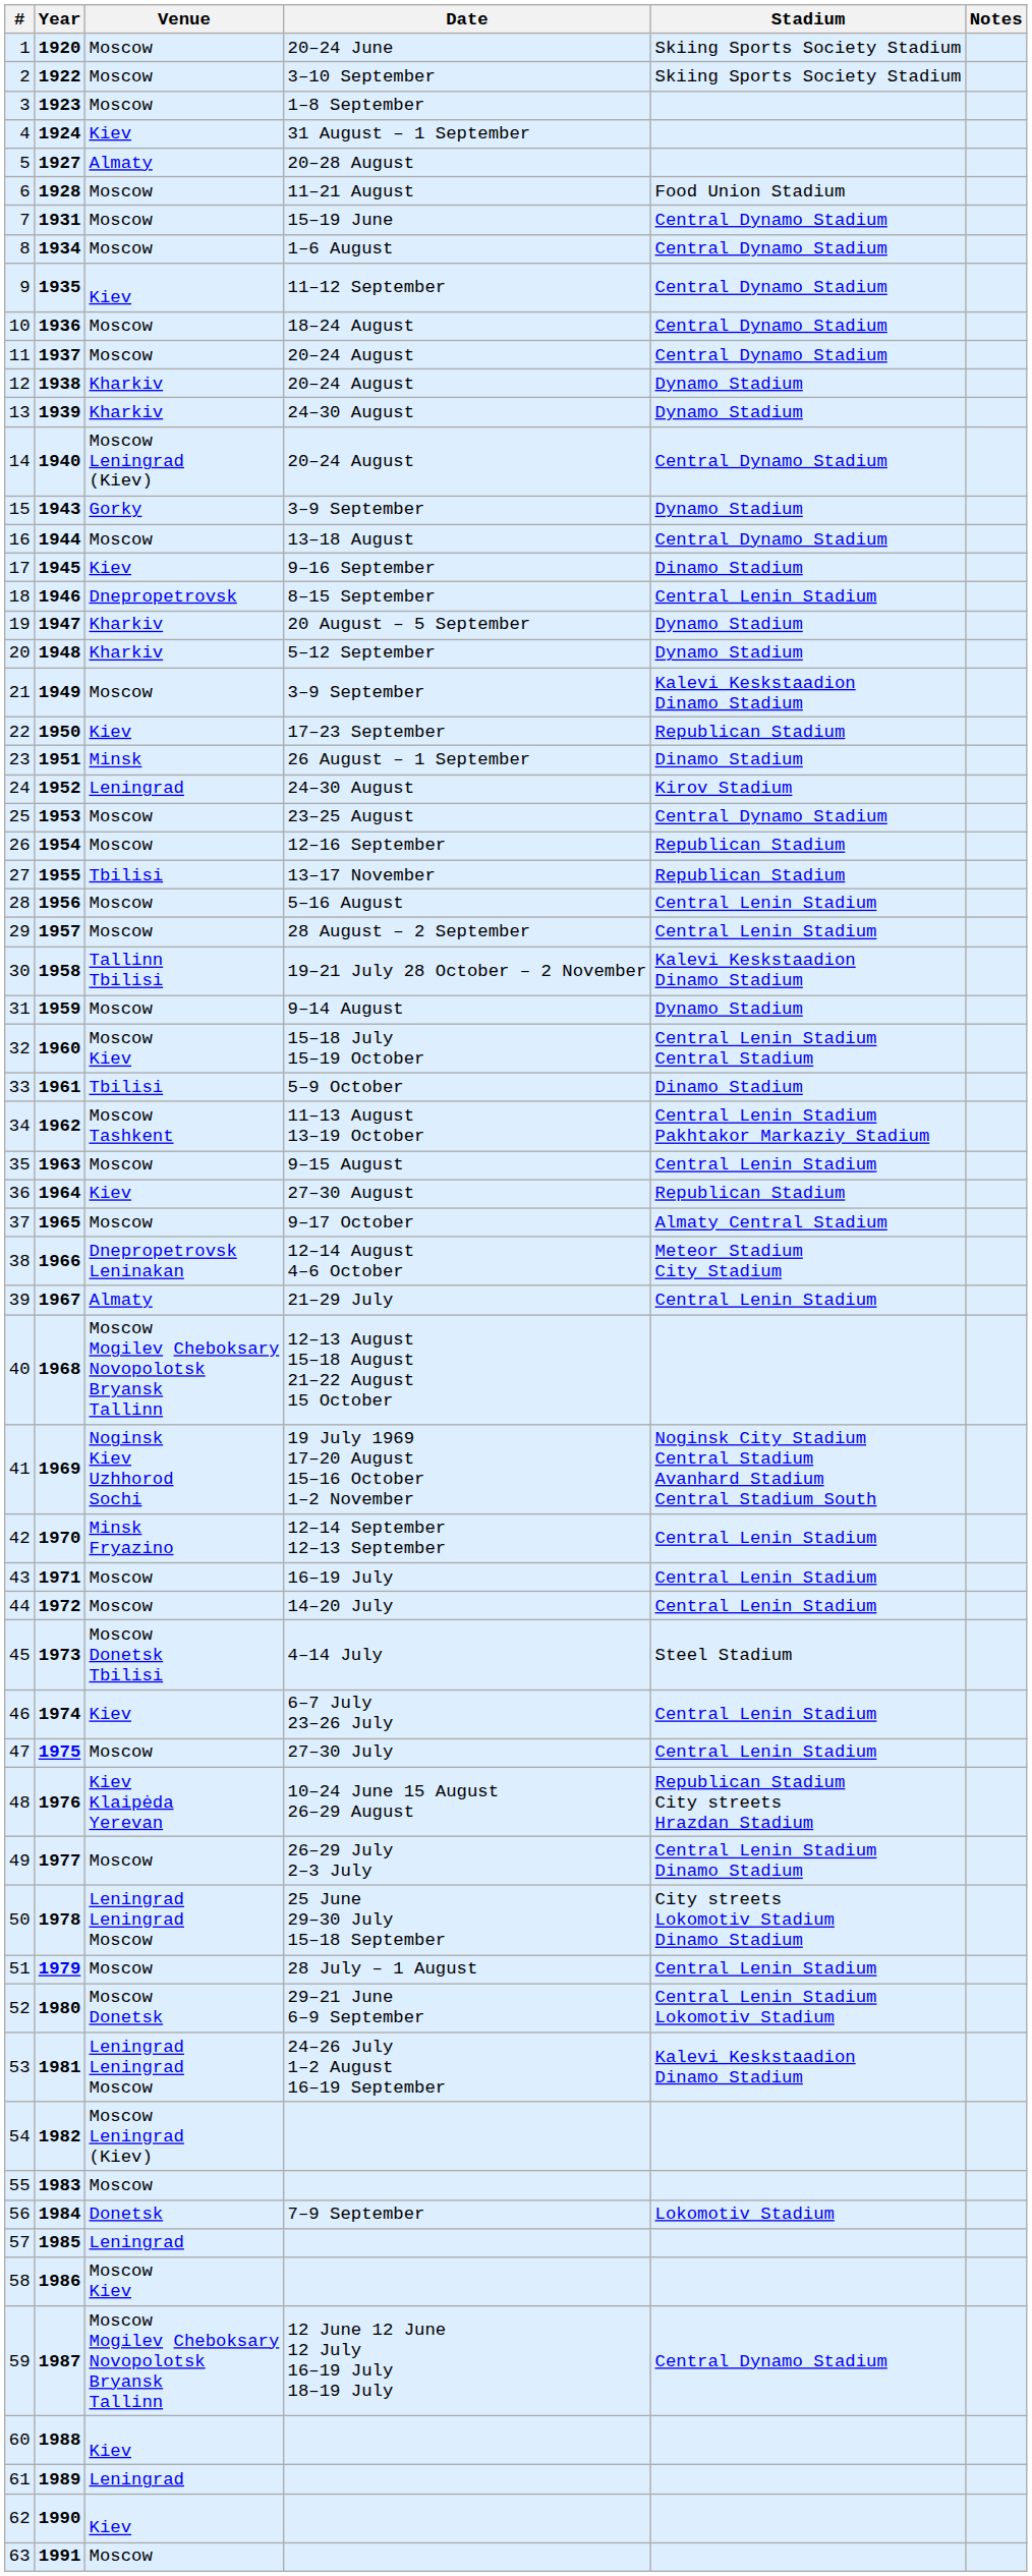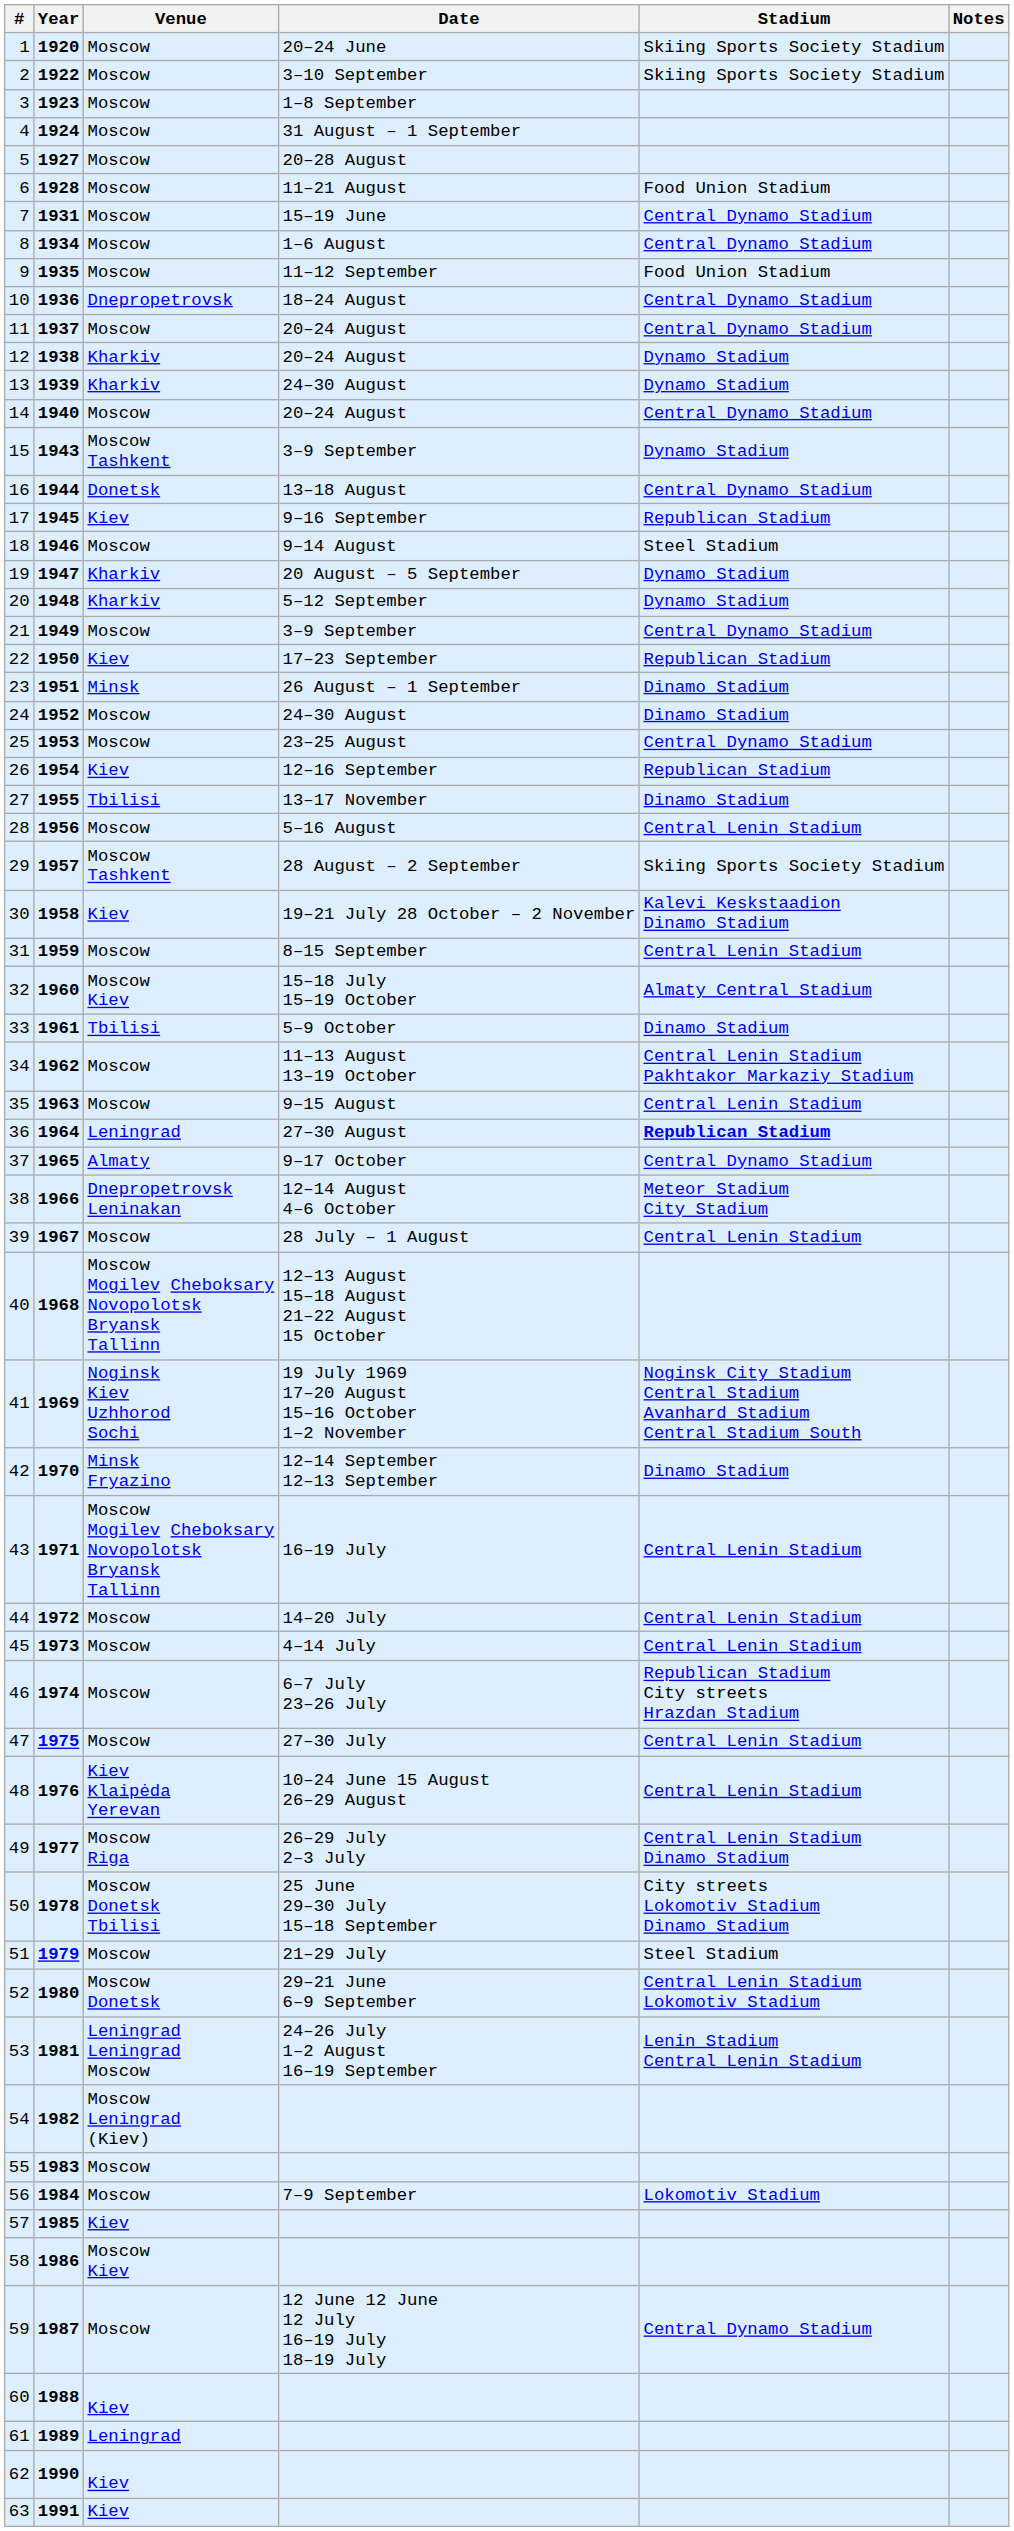4 | Venue: Kiev -> Moscow
5 | Venue: Almaty -> Moscow
9 | Venue: Kiev -> Moscow
9 | Stadium: Central Dynamo Stadium -> Food Union Stadium
10 | Venue: Moscow -> Dnepropetrovsk
14 | Venue: Moscow Leningrad (Kiev) -> Moscow
15 | Venue: Gorky -> Moscow Tashkent
16 | Venue: Moscow -> Donetsk
17 | Stadium: Dinamo Stadium -> Republican Stadium
18 | Venue: Dnepropetrovsk -> Moscow
18 | Date: 8–15 September -> 9–14 August
18 | Stadium: Central Lenin Stadium -> Steel Stadium
21 | Stadium: Kalevi Keskstaadion Dinamo Stadium -> Central Dynamo Stadium
24 | Venue: Leningrad -> Moscow
24 | Stadium: Kirov Stadium -> Dinamo Stadium
26 | Venue: Moscow -> Kiev
27 | Stadium: Republican Stadium -> Dinamo Stadium
29 | Venue: Moscow -> Moscow Tashkent
29 | Stadium: Central Lenin Stadium -> Skiing Sports Society Stadium
30 | Venue: Tallinn Tbilisi -> Kiev
31 | Date: 9–14 August -> 8–15 September
31 | Stadium: Dynamo Stadium -> Central Lenin Stadium
32 | Stadium: Central Lenin Stadium Central Stadium -> Almaty Central Stadium
34 | Venue: Moscow Tashkent -> Moscow
36 | Venue: Kiev -> Leningrad
36 | Stadium: normal -> bold
37 | Venue: Moscow -> Almaty
37 | Stadium: Almaty Central Stadium -> Central Dynamo Stadium
39 | Venue: Almaty -> Moscow
39 | Date: 21–29 July -> 28 July – 1 August
42 | Stadium: Central Lenin Stadium -> Dinamo Stadium
43 | Venue: Moscow -> Moscow Mogilev Cheboksary Novopolotsk Bryansk Tallinn
45 | Venue: Moscow Donetsk Tbilisi -> Moscow
45 | Stadium: Steel Stadium -> Central Lenin Stadium
46 | Venue: Kiev -> Moscow
46 | Stadium: Central Lenin Stadium -> Republican Stadium City streets Hrazdan Stadium
48 | Stadium: Republican Stadium City streets Hrazdan Stadium -> Central Lenin Stadium
49 | Venue: Moscow -> Moscow Riga
50 | Venue: Leningrad Leningrad Moscow -> Moscow Donetsk Tbilisi
51 | Date: 28 July – 1 August -> 21–29 July
51 | Stadium: Central Lenin Stadium -> Steel Stadium
53 | Stadium: Kalevi Keskstaadion Dinamo Stadium -> Lenin Stadium Central Lenin Stadium
56 | Venue: Donetsk -> Moscow
57 | Venue: Leningrad -> Kiev
59 | Venue: Moscow Mogilev Cheboksary Novopolotsk Bryansk Tallinn -> Moscow
63 | Venue: Moscow -> Kiev
